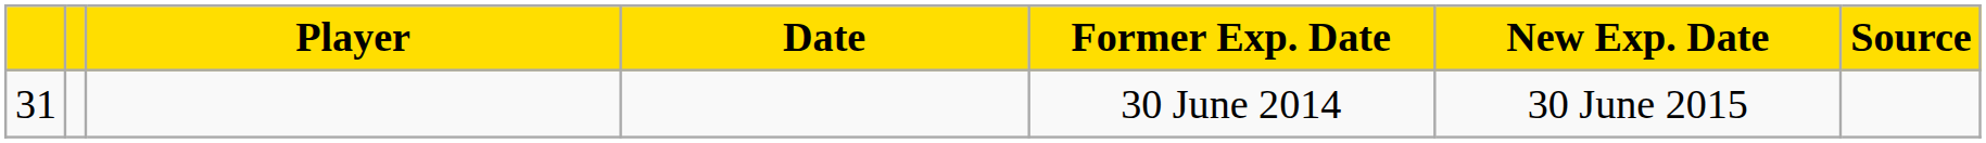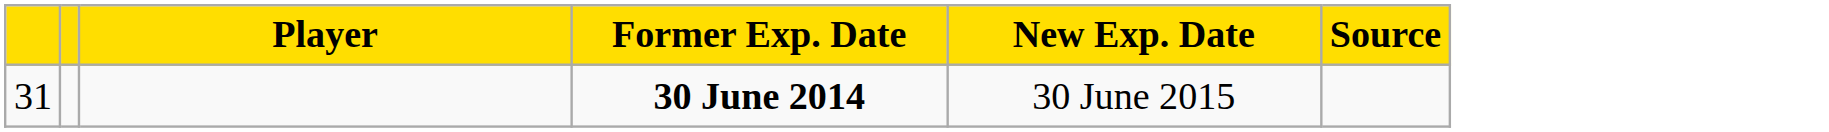- column: Date
31 | Former Exp. Date: normal -> bold
